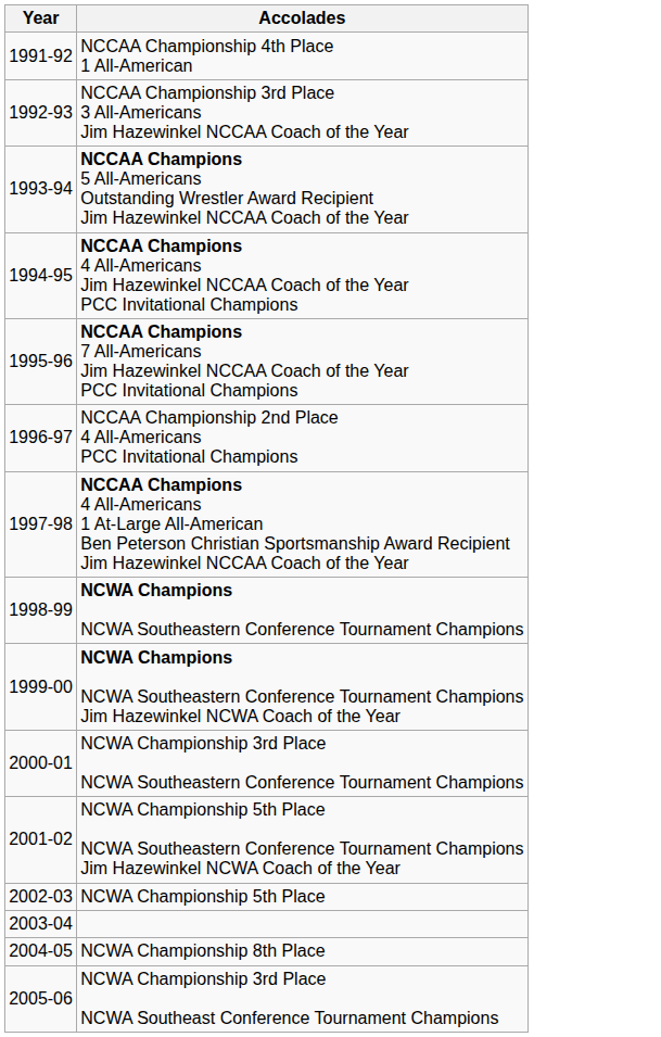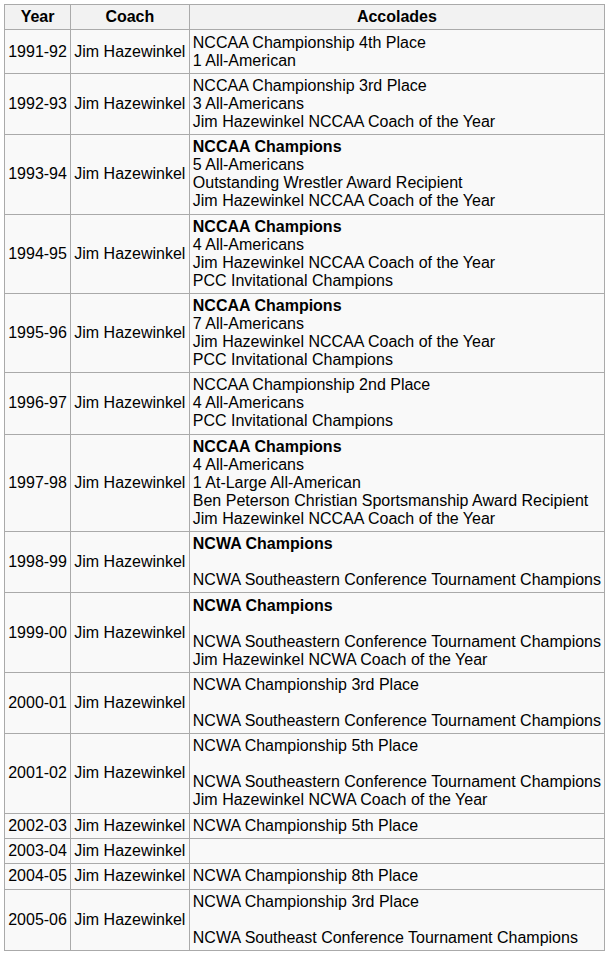+ column: Coach | Jim Hazewinkel | Jim Hazewinkel | Jim Hazewinkel | Jim Hazewinkel | Jim Hazewinkel | Jim Hazewinkel | Jim Hazewinkel | Jim Hazewinkel | Jim Hazewinkel | Jim Hazewinkel | Jim Hazewinkel | Jim Hazewinkel | Jim Hazewinkel | Jim Hazewinkel | Jim Hazewinkel
